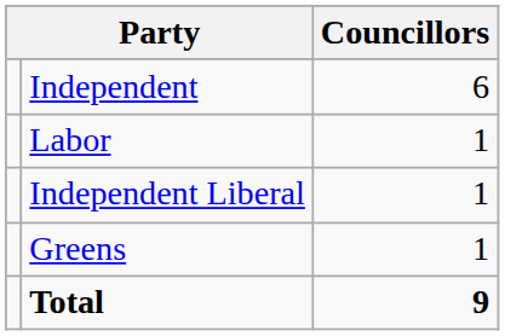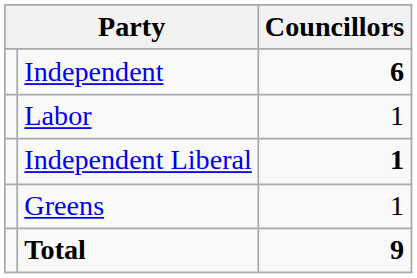Independent | Councillors: normal -> bold
Independent Liberal | Councillors: normal -> bold
